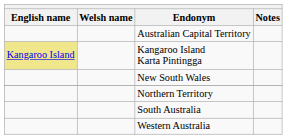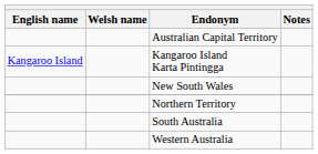Kangaroo Island Karta Pintingga | English name: khaki background -> no background
